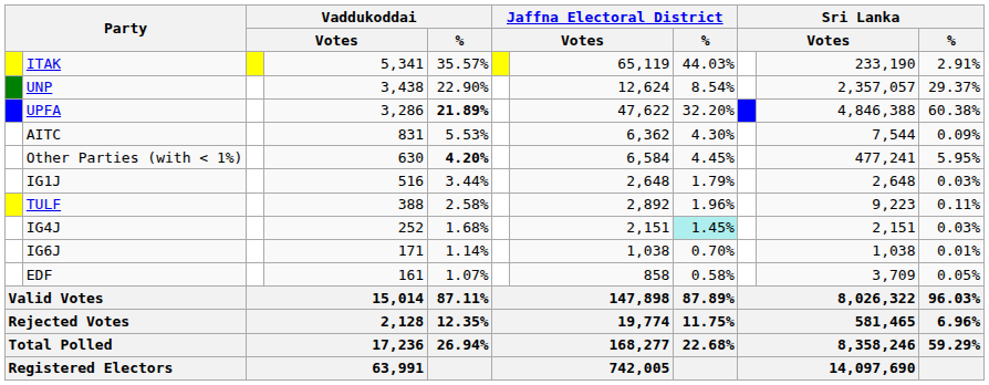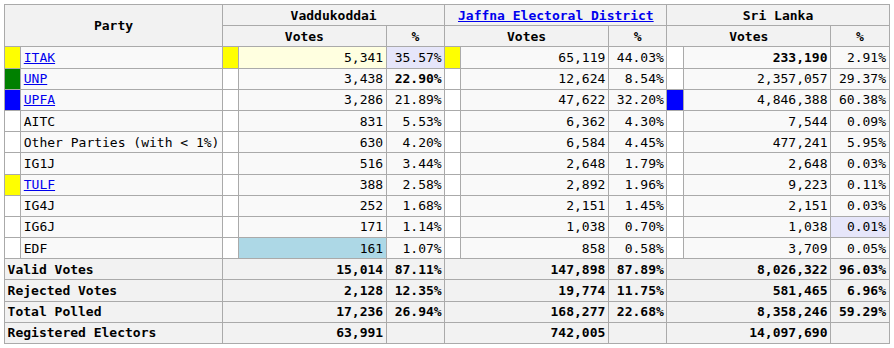ITAK | column 4: no background -> lightyellow background
ITAK | Vaddukoddai / %: no background -> lavender background
ITAK | column 10: normal -> bold
UNP | Vaddukoddai / %: normal -> bold
UPFA | Vaddukoddai / %: bold -> normal
Other Parties (with < 1%) | Vaddukoddai / %: bold -> normal
IG4J | Jaffna Electoral District / %: paleturquoise background -> no background
IG6J | Sri Lanka / %: no background -> lavender background
EDF | column 4: no background -> lightblue background
